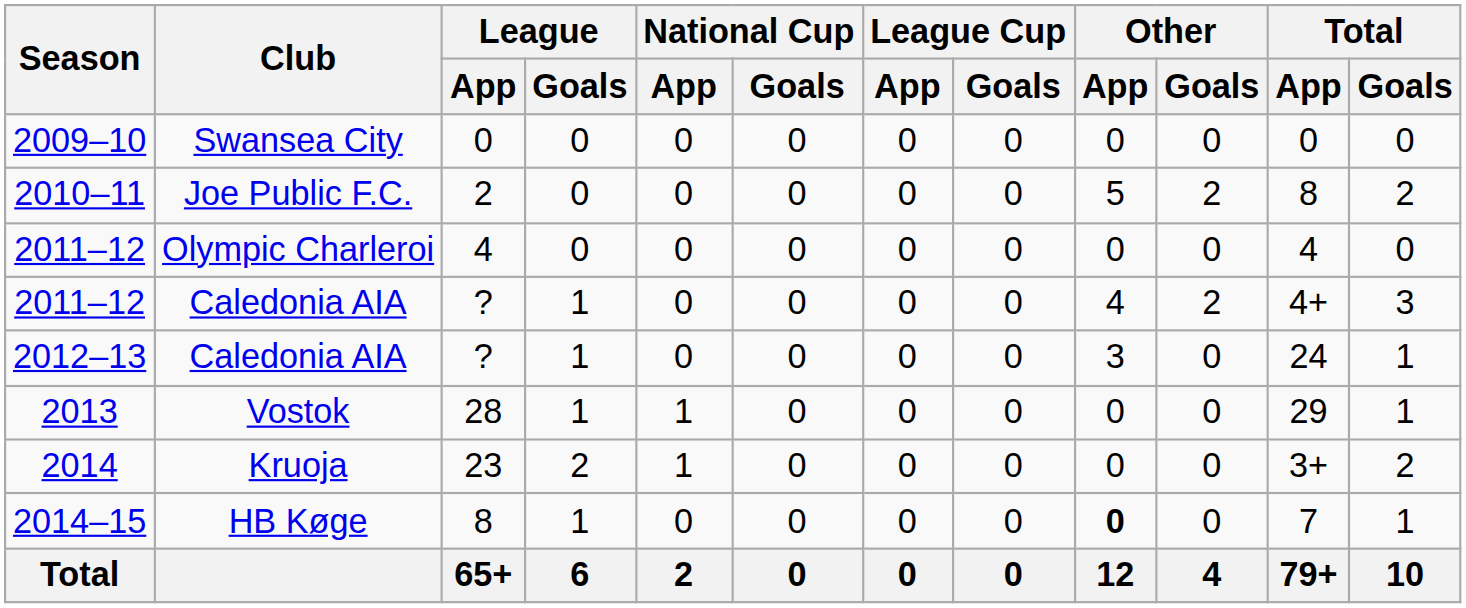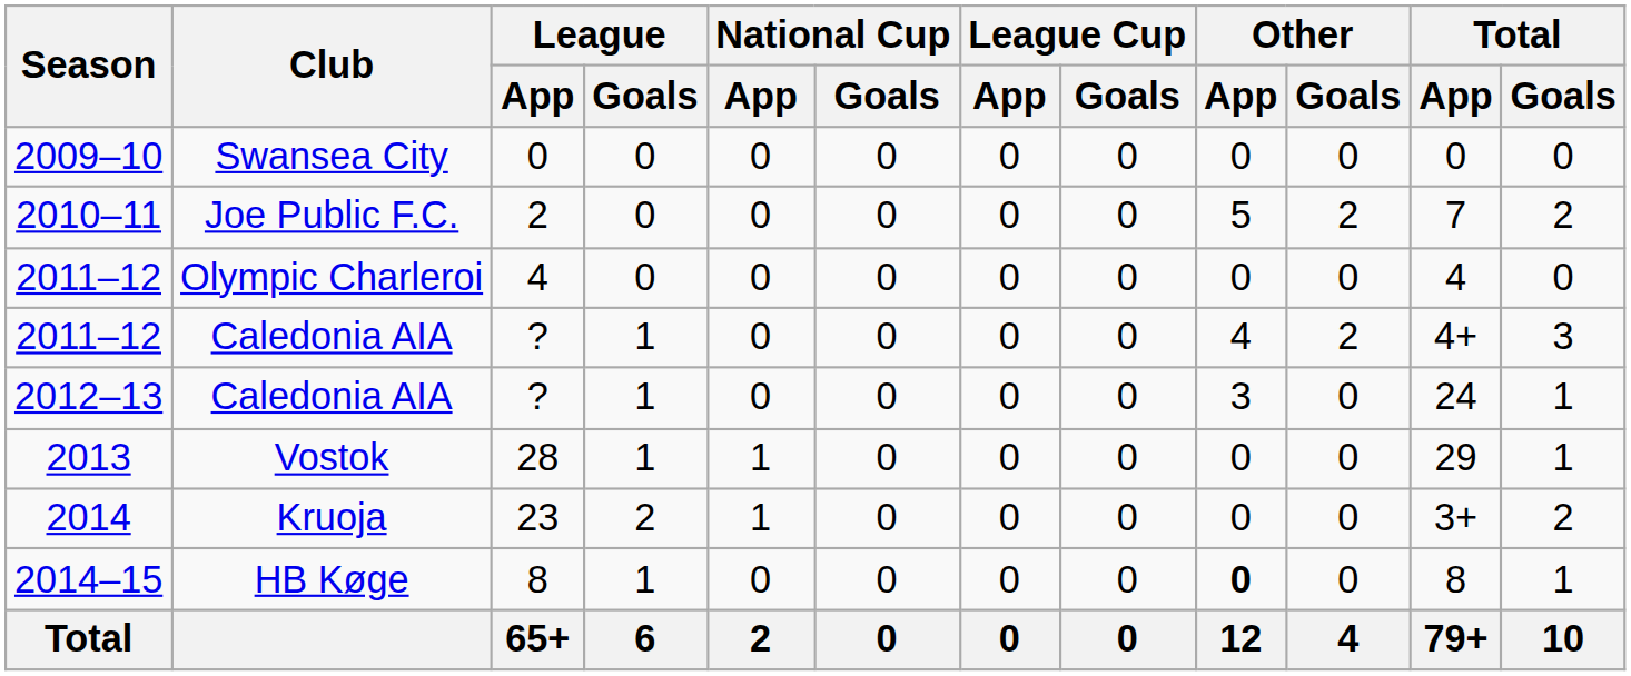2010–11 | Total / App: 8 -> 7
2014–15 | Total / App: 7 -> 8
